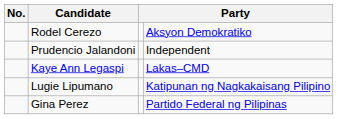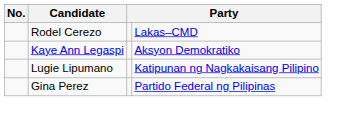Rodel Cerezo | column 4: Aksyon Demokratiko -> Lakas–CMD
- row: Prudencio Jalandoni | Independent
Kaye Ann Legaspi | column 4: Lakas–CMD -> Aksyon Demokratiko
